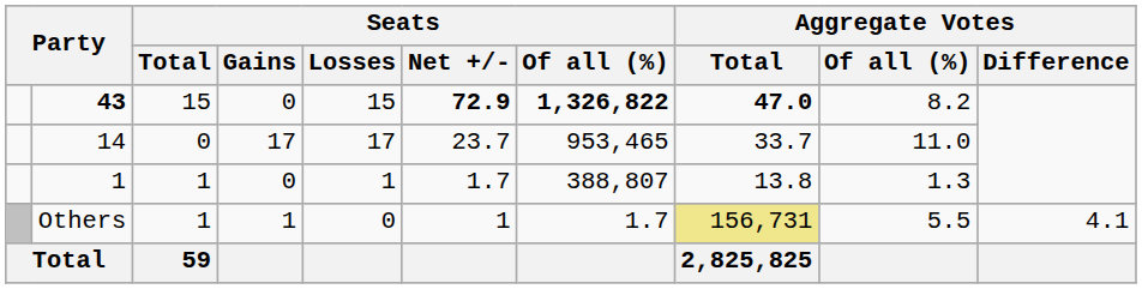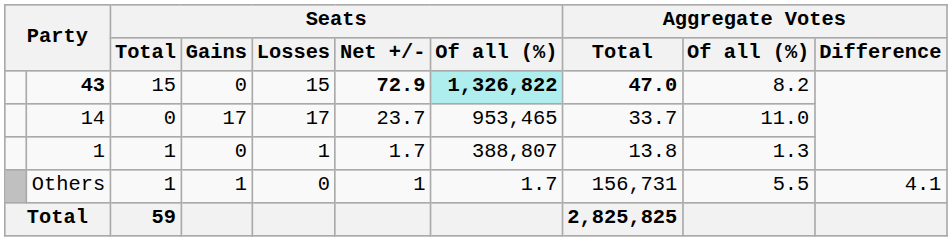43 | Seats / Of all (%): no background -> paleturquoise background
Others | Aggregate Votes / Total: khaki background -> no background
